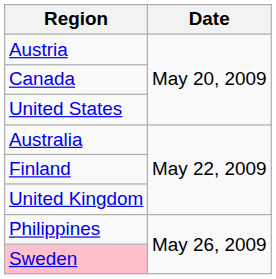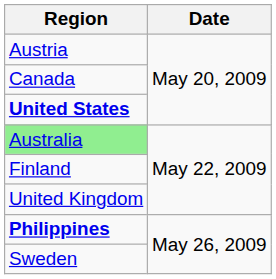United States | Region: normal -> bold
Australia | Region: no background -> lightgreen background
Philippines | Region: normal -> bold
Sweden | Region: pink background -> no background
